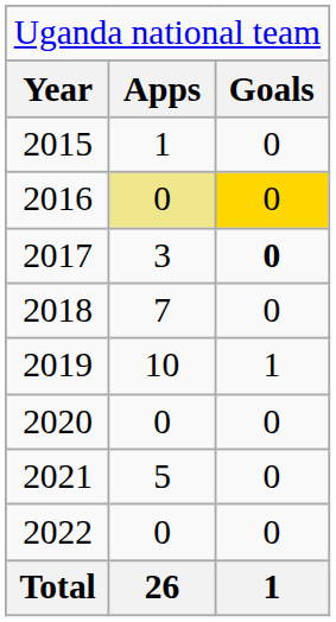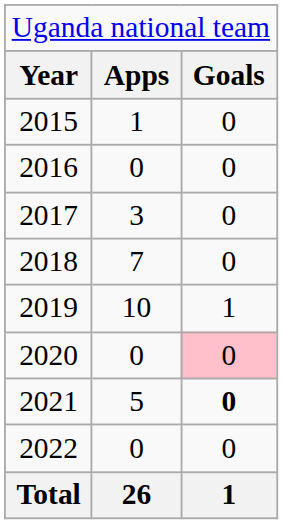2016 | column 2: khaki background -> no background
2016 | column 3: gold background -> no background
2017 | column 3: bold -> normal
2020 | column 3: no background -> pink background
2021 | column 3: normal -> bold
